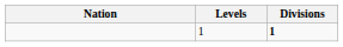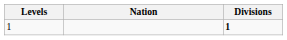columns swapped: Nation <-> Levels
